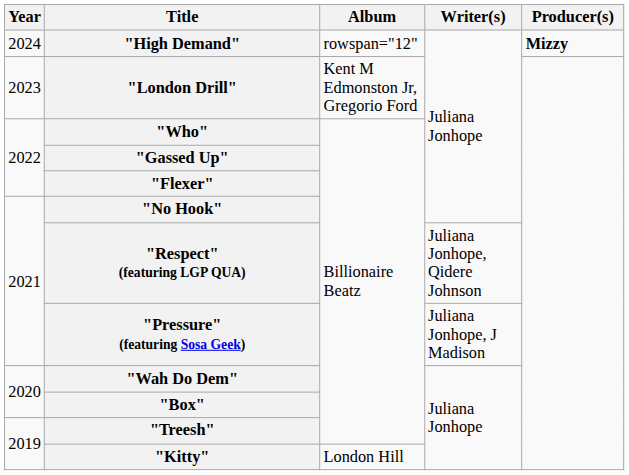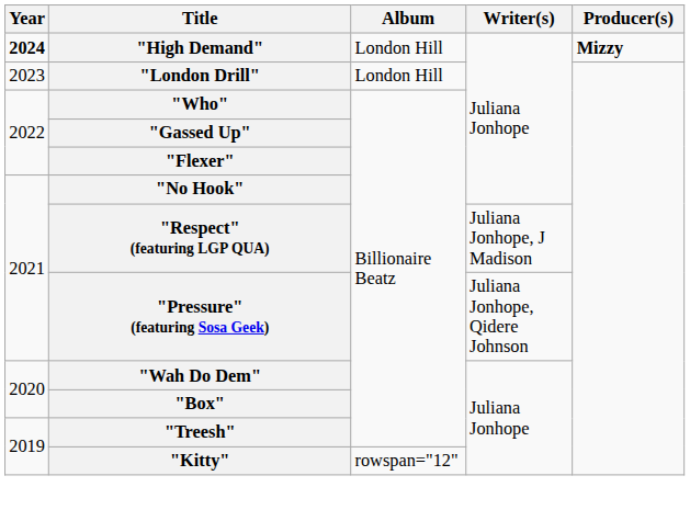"High Demand" | Year: normal -> bold
"High Demand" | Album: rowspan="12" -> London Hill
"London Drill" | Album: Kent M Edmonston Jr, Gregorio Ford -> London Hill
"Respect" (featuring LGP QUA) | Writer(s): Juliana Jonhope, Qidere Johnson -> Juliana Jonhope, J Madison
"Pressure" (featuring Sosa Geek) | Writer(s): Juliana Jonhope, J Madison -> Juliana Jonhope, Qidere Johnson
"Kitty" | Album: London Hill -> rowspan="12"
